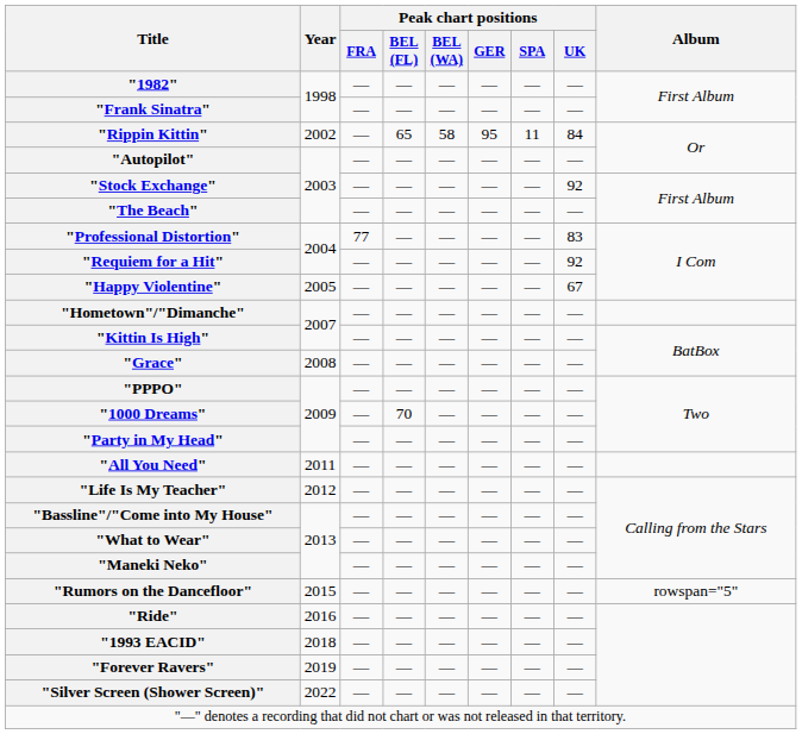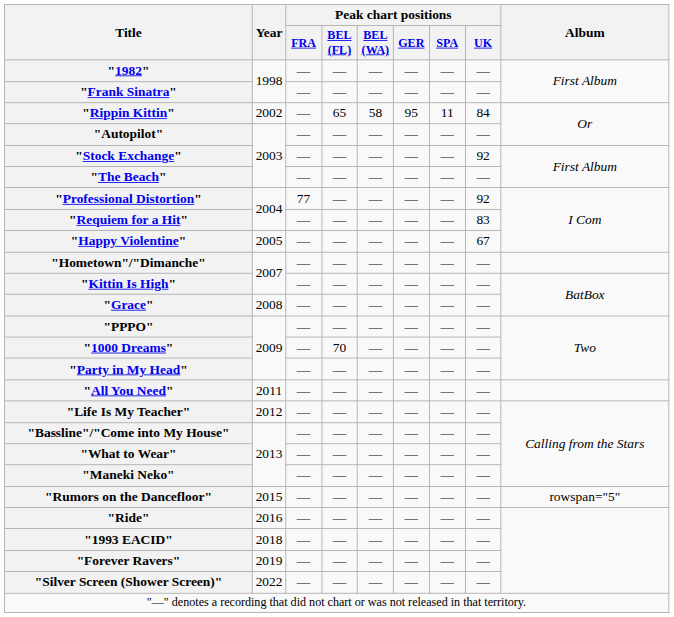"Professional Distortion" | Peak chart positions / UK: 83 -> 92
"Requiem for a Hit" | Peak chart positions / UK: 92 -> 83
